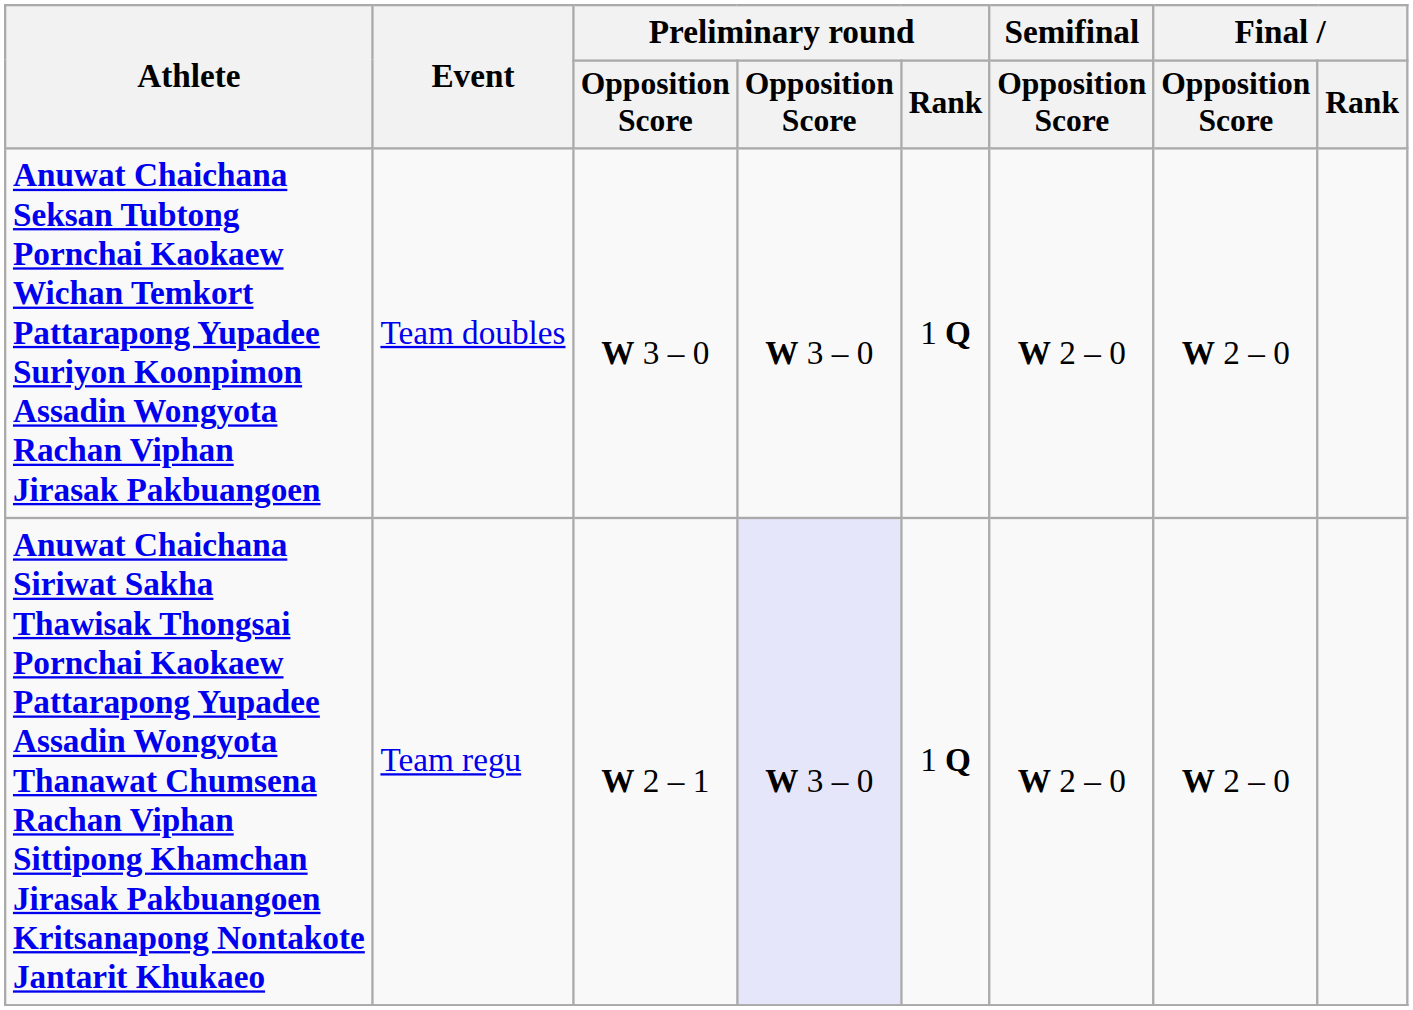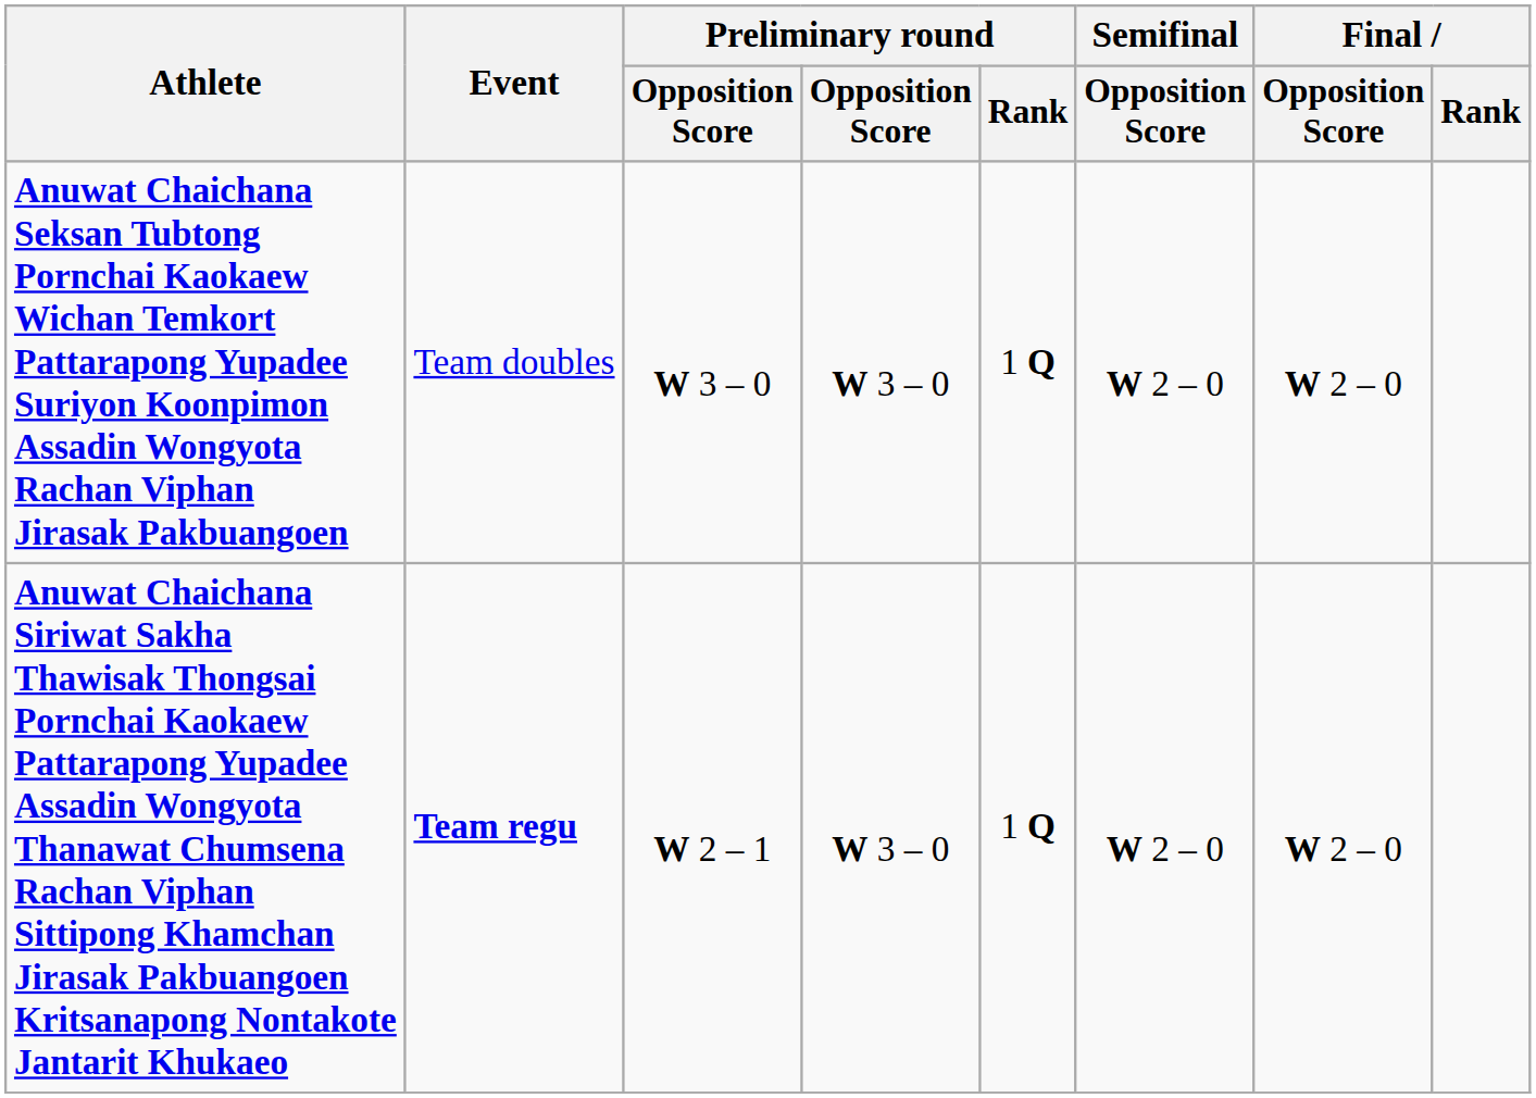row 4 | Event: normal -> bold
row 4 | column 4: lavender background -> no background
